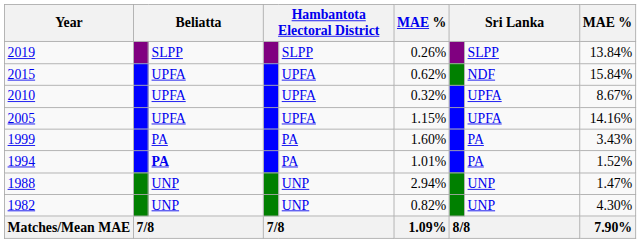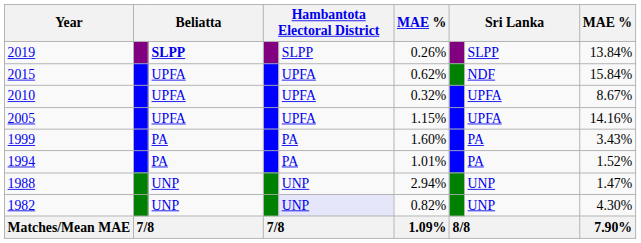2019 | column 3: normal -> bold
1994 | column 3: bold -> normal
1982 | column 5: no background -> lavender background
